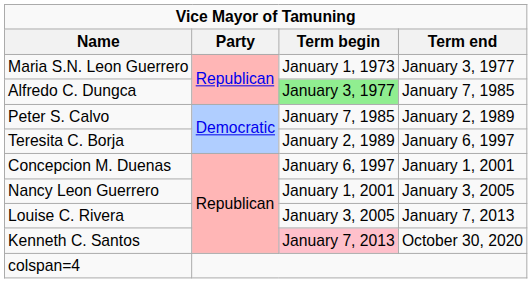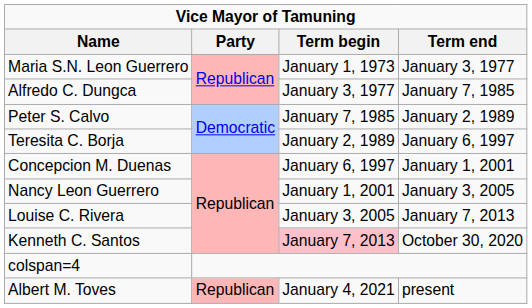Alfredo C. Dungca | Term begin: lightgreen background -> no background
+ row: Albert M. Toves | Republican | January 4, 2021 | present
